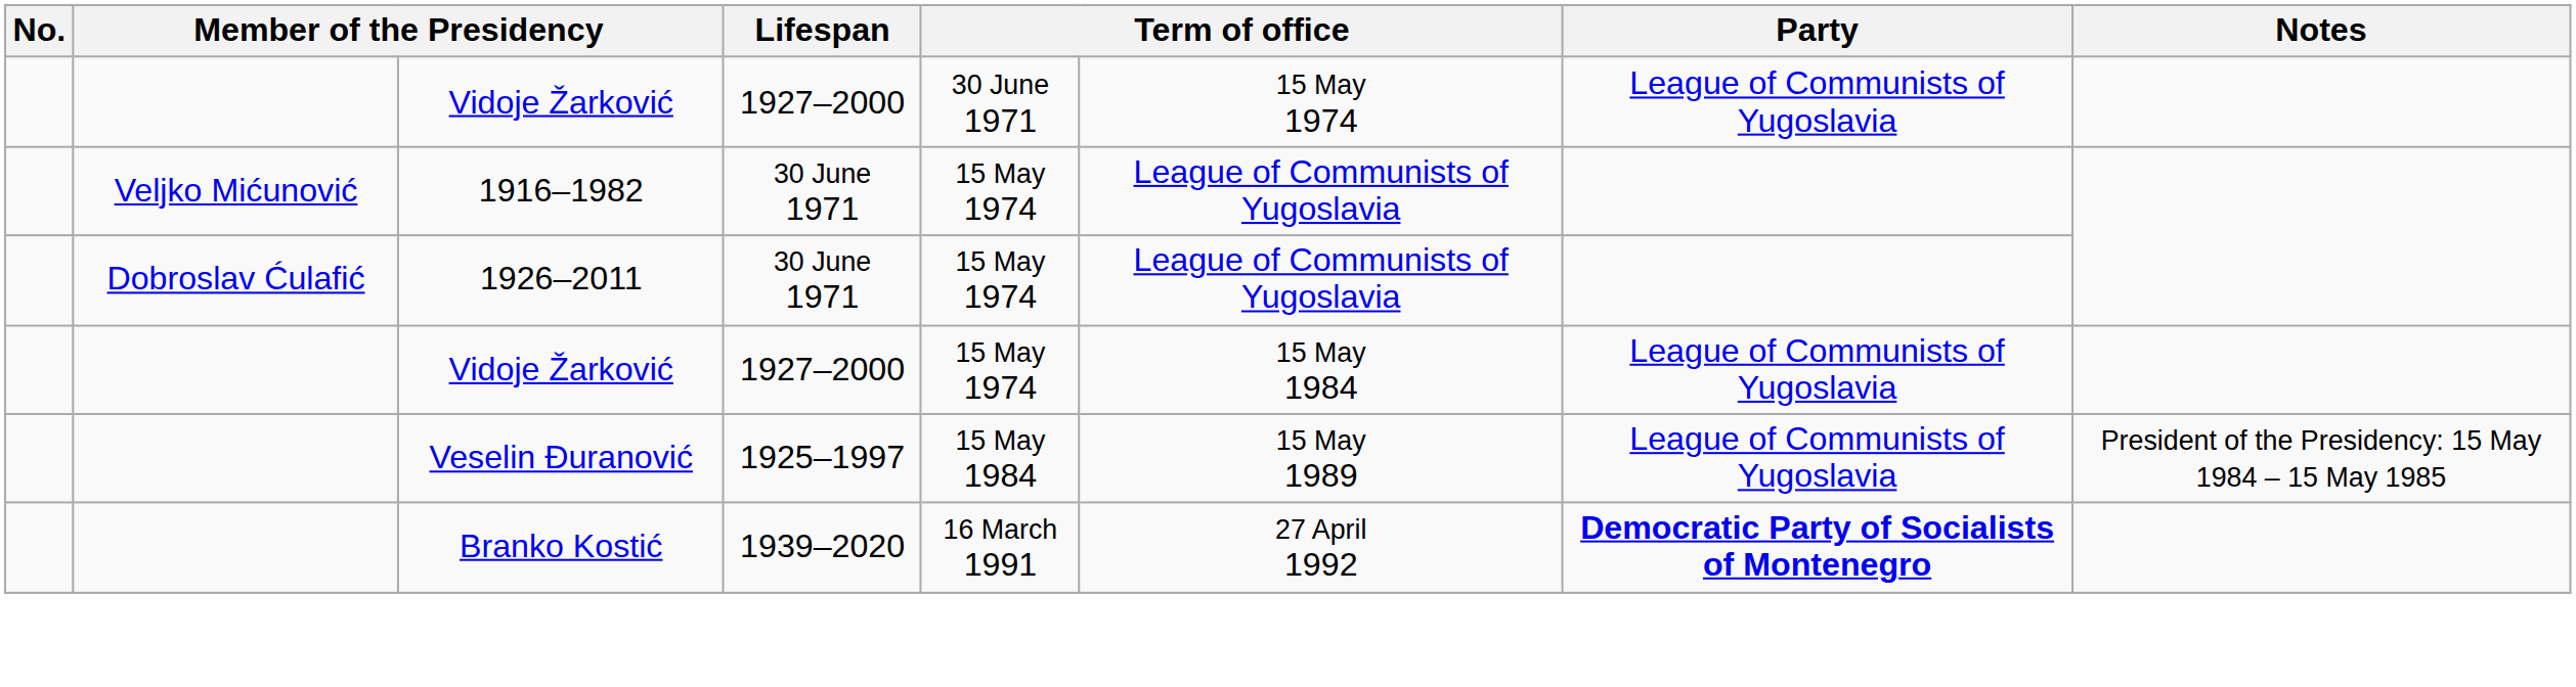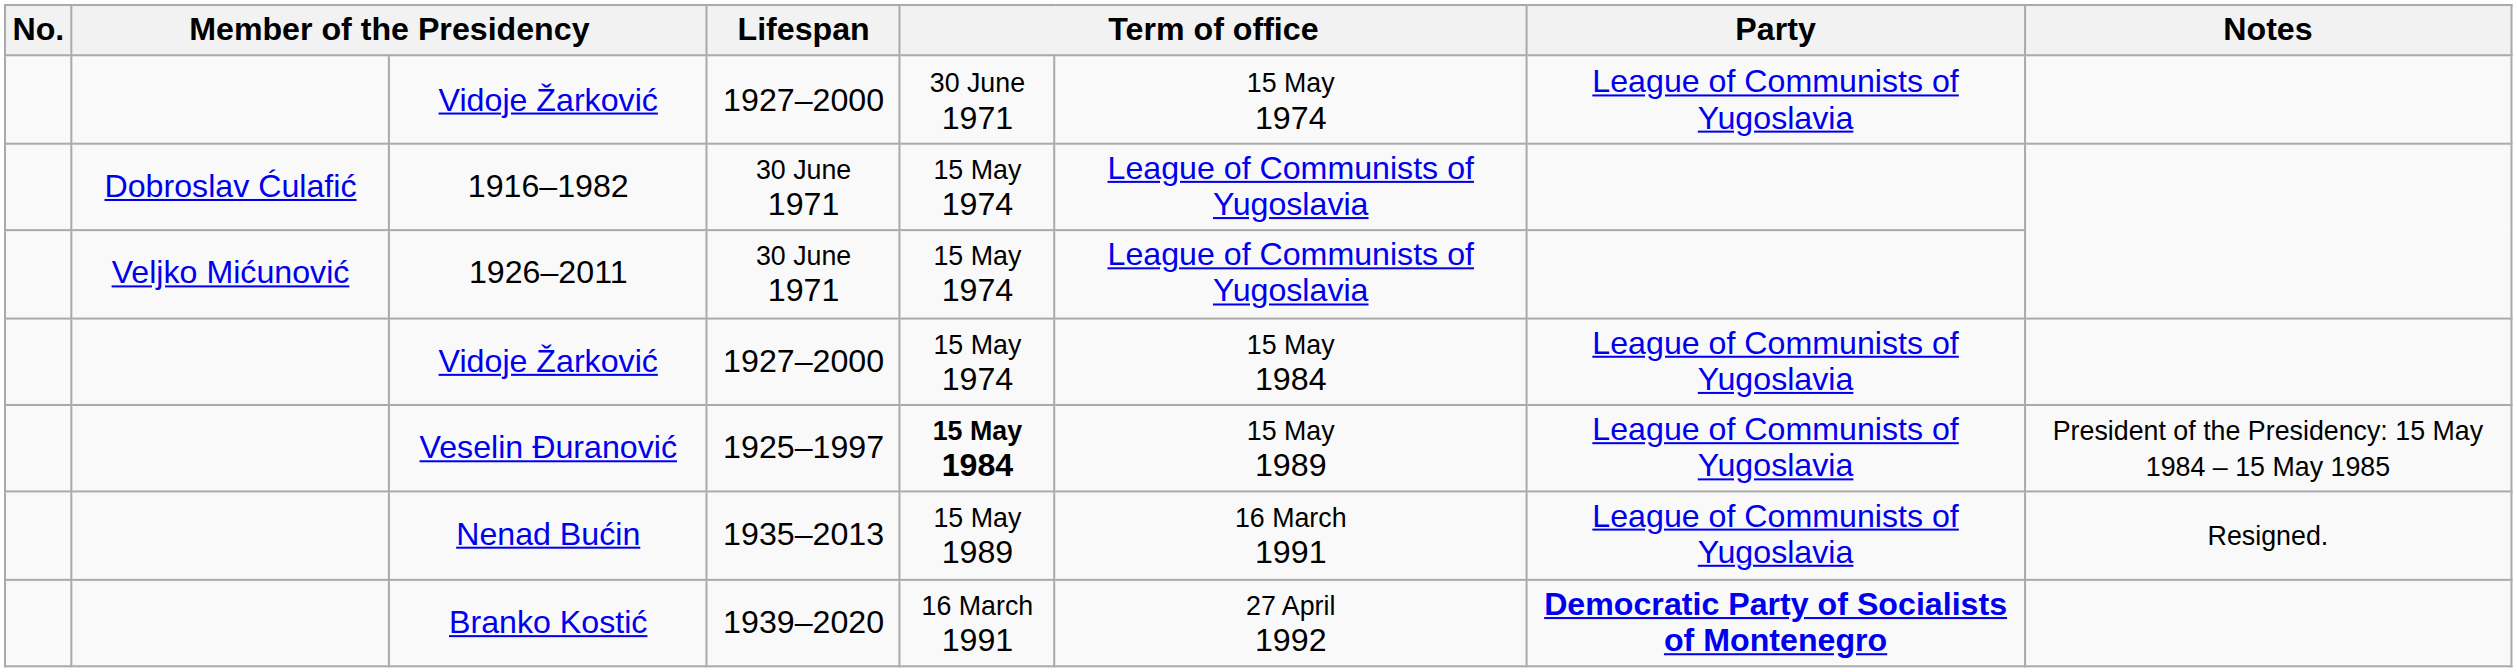1916–1982 | column 2: Veljko Mićunović -> Dobroslav Ćulafić
1926–2011 | column 2: Dobroslav Ćulafić -> Veljko Mićunović
Veselin Đuranović | column 5: normal -> bold
+ row: Nenad Bućin | 1935–2013 | 15 May 1989 | 16 March 1991 | League of Communists of Yugoslavia | Resigned.
